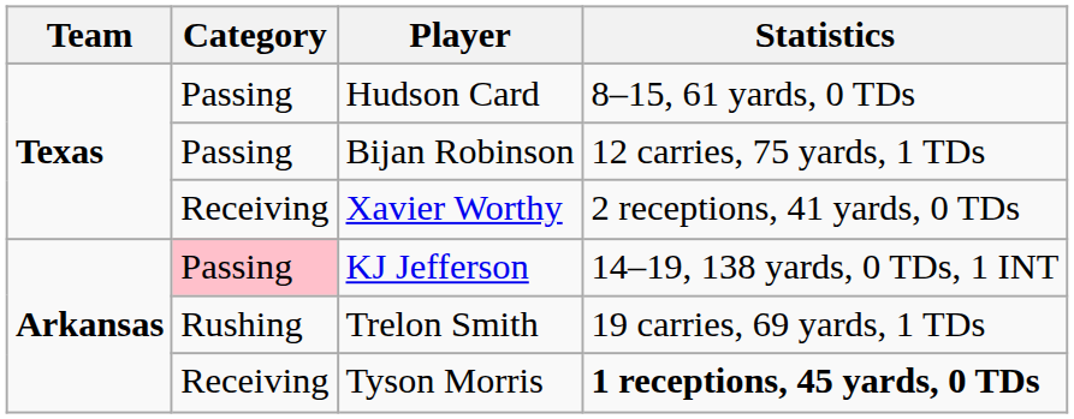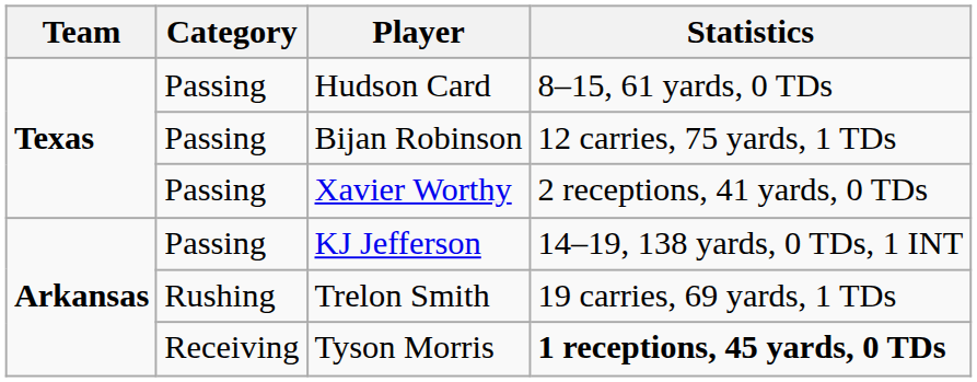Xavier Worthy | Category: Receiving -> Passing
KJ Jefferson | Category: pink background -> no background
